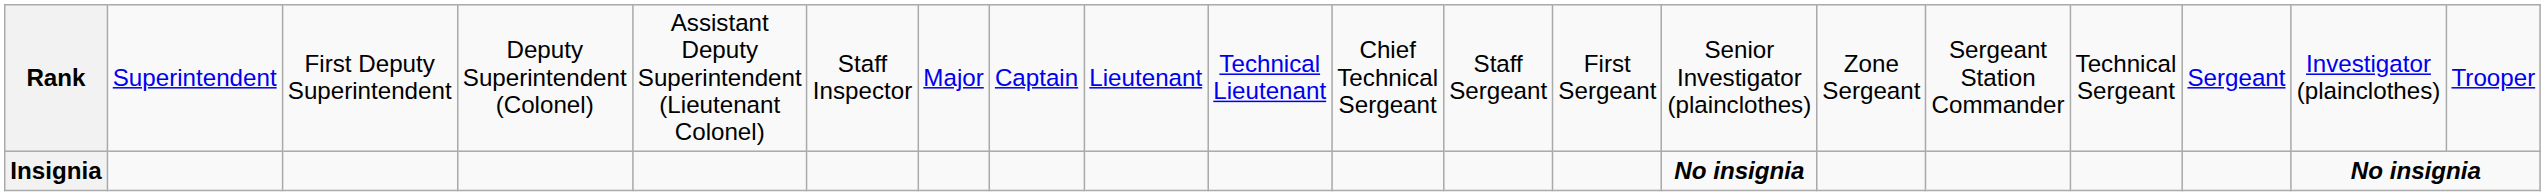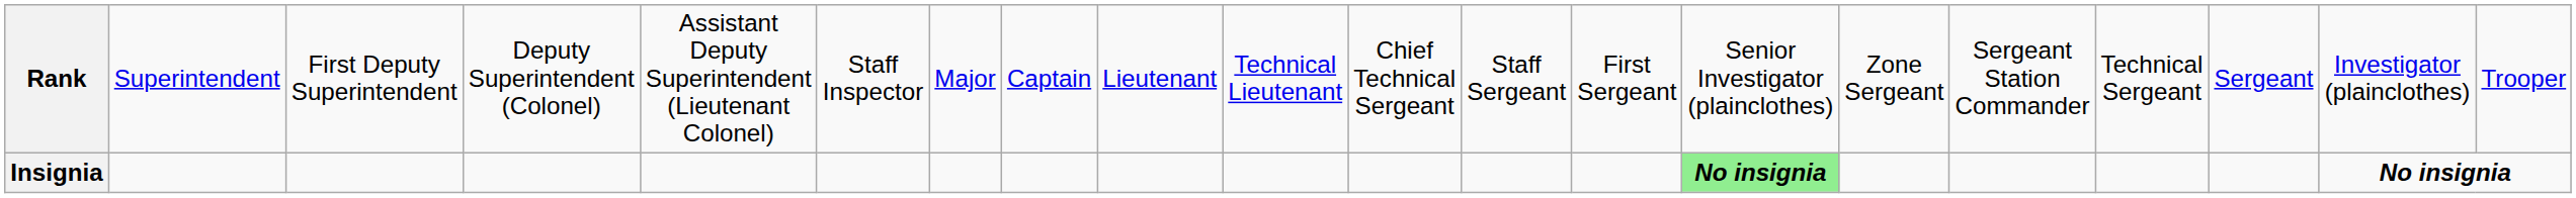Insignia | column 14: no background -> lightgreen background
